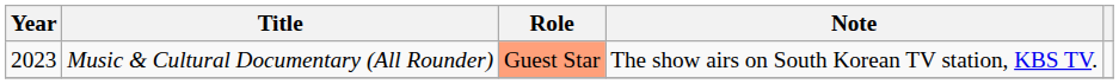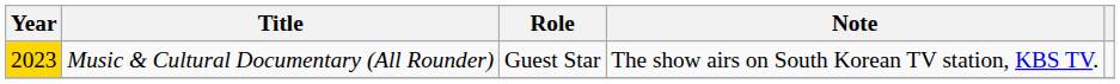row 2 | Year: no background -> gold background
row 2 | Role: lightsalmon background -> no background
